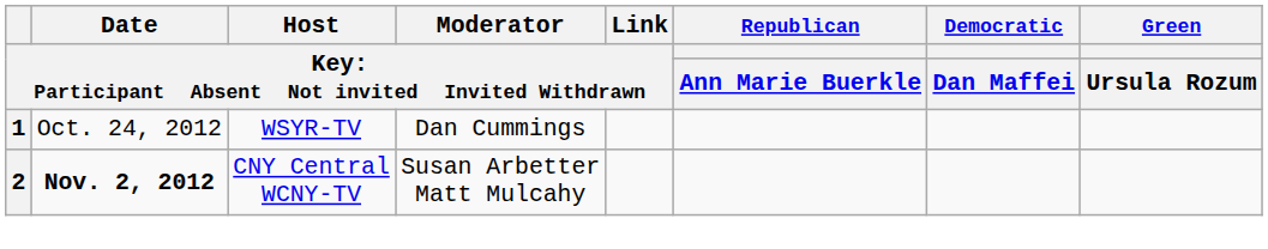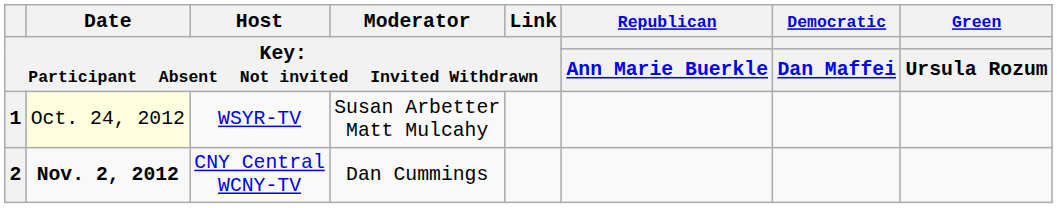1 | column 2: no background -> lightyellow background
1 | column 4: Dan Cummings -> Susan Arbetter Matt Mulcahy
2 | column 4: Susan Arbetter Matt Mulcahy -> Dan Cummings
